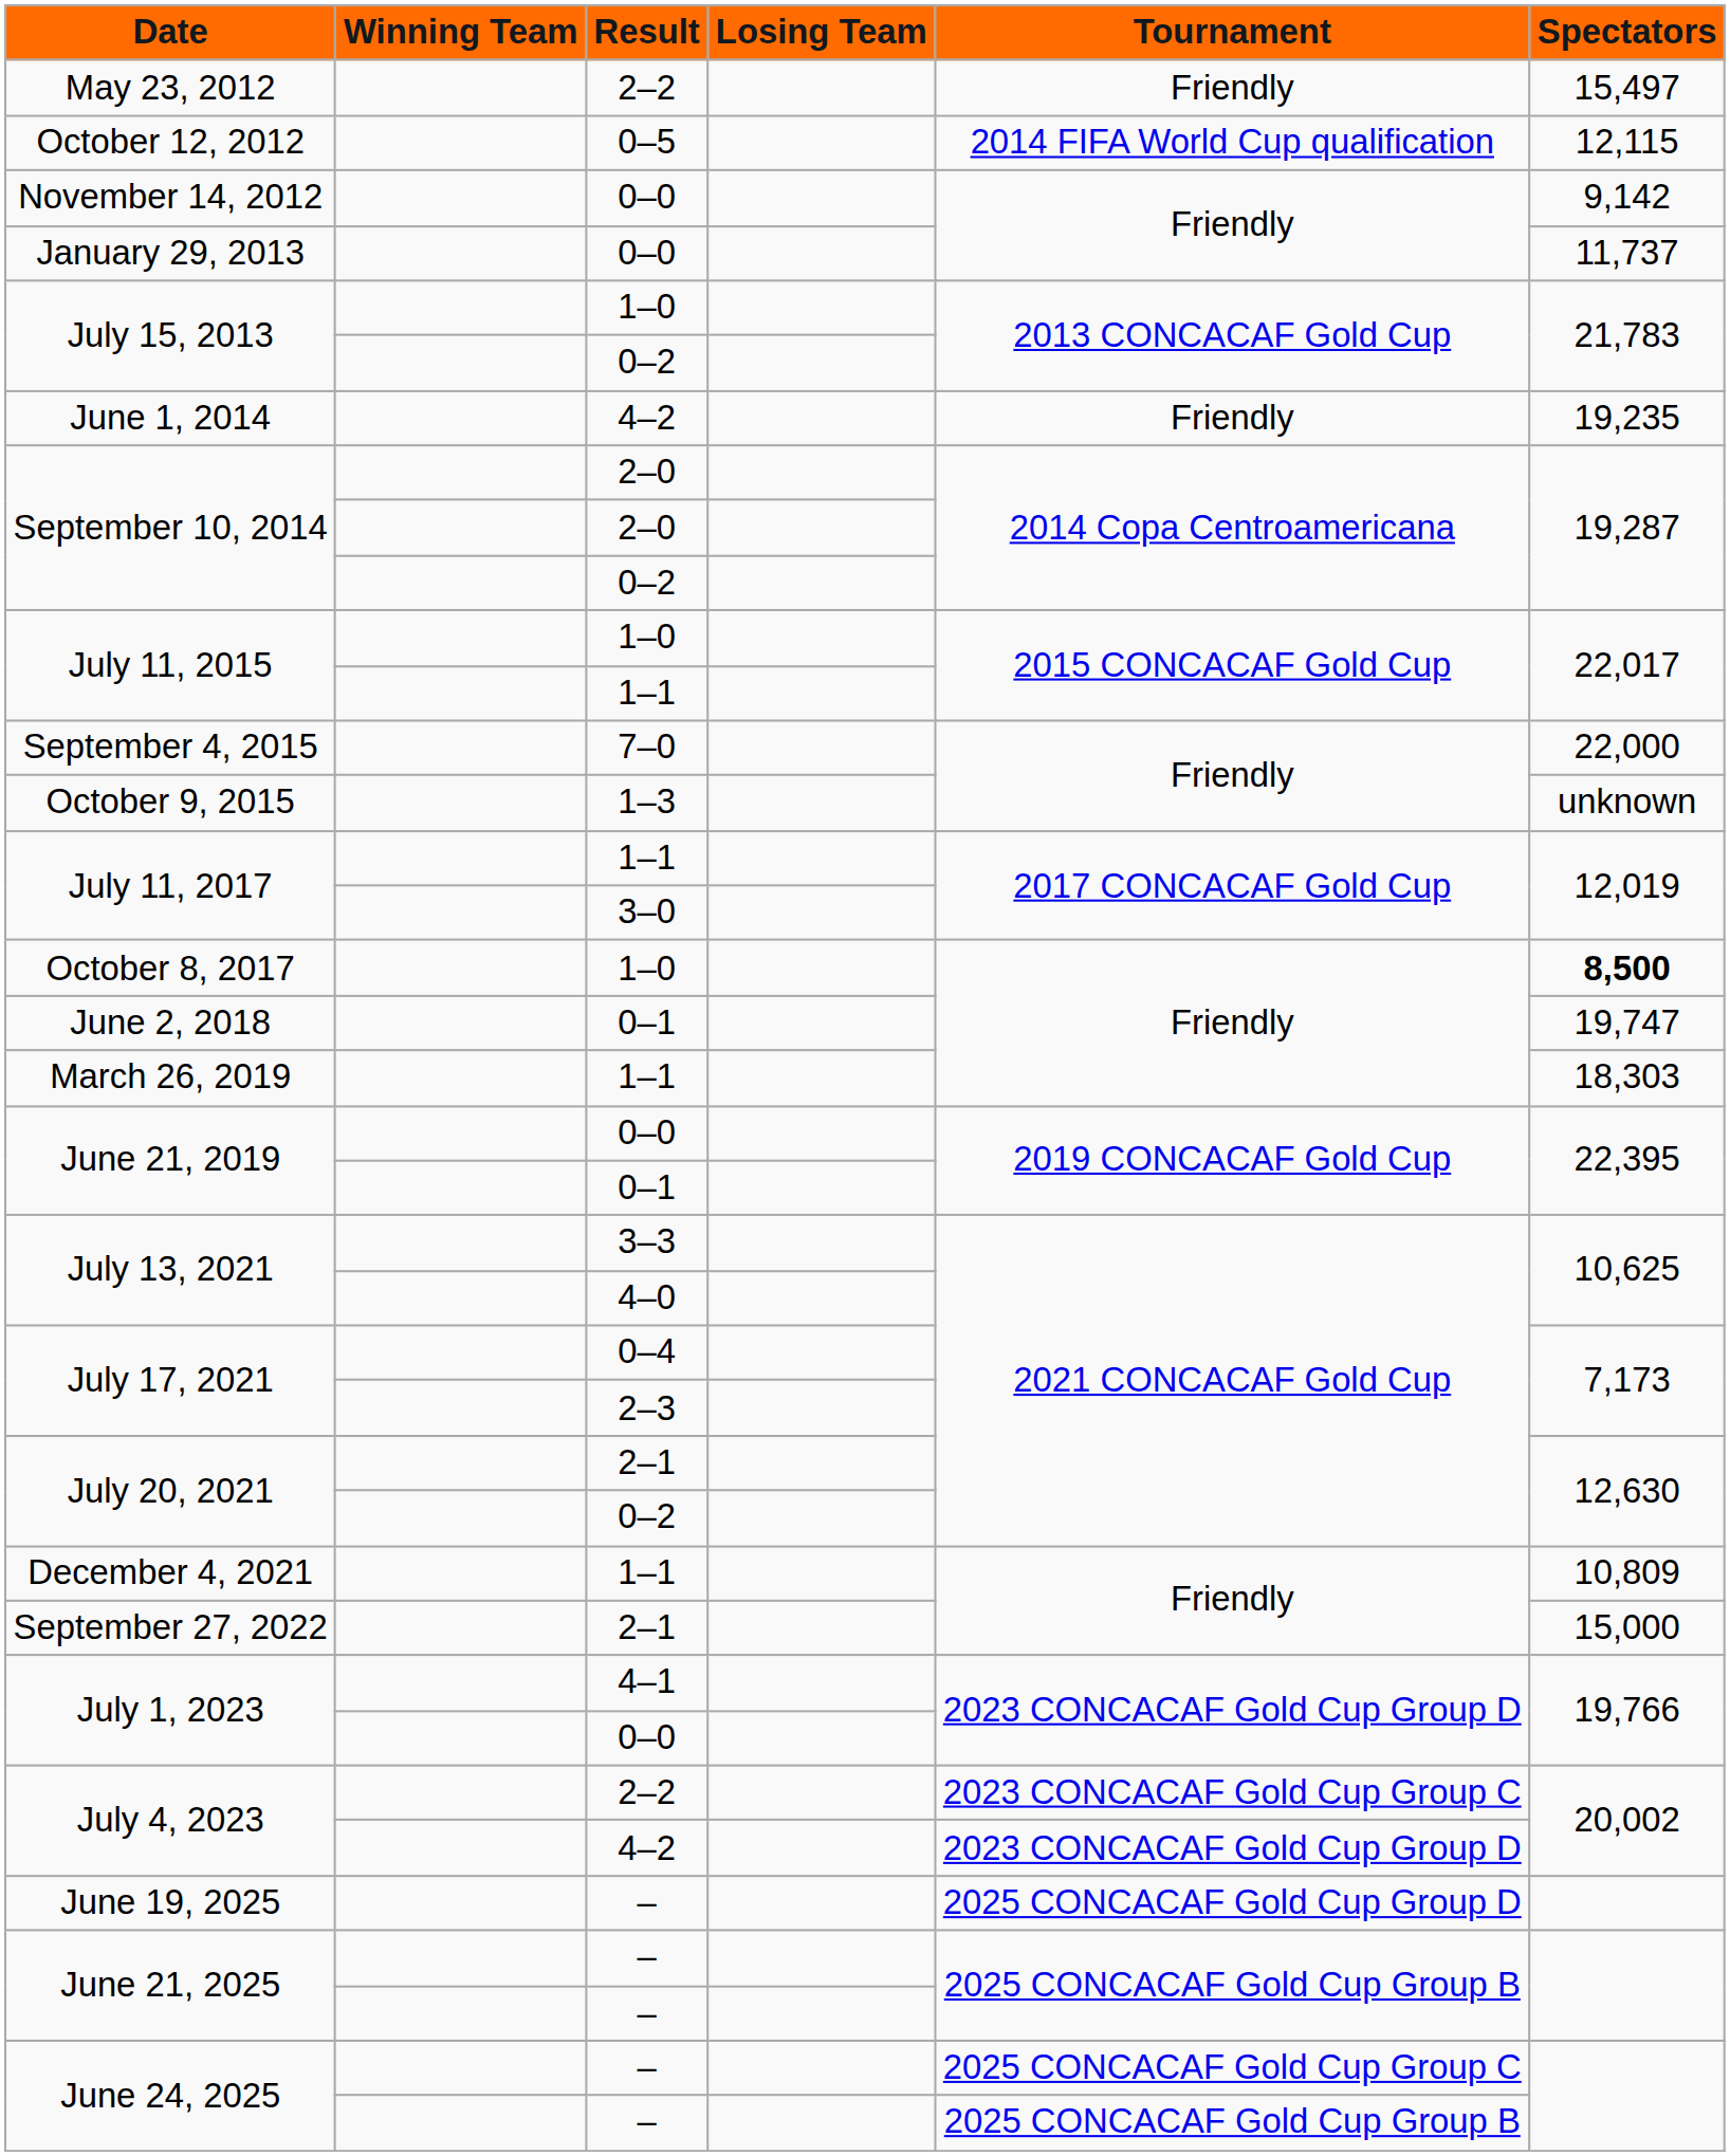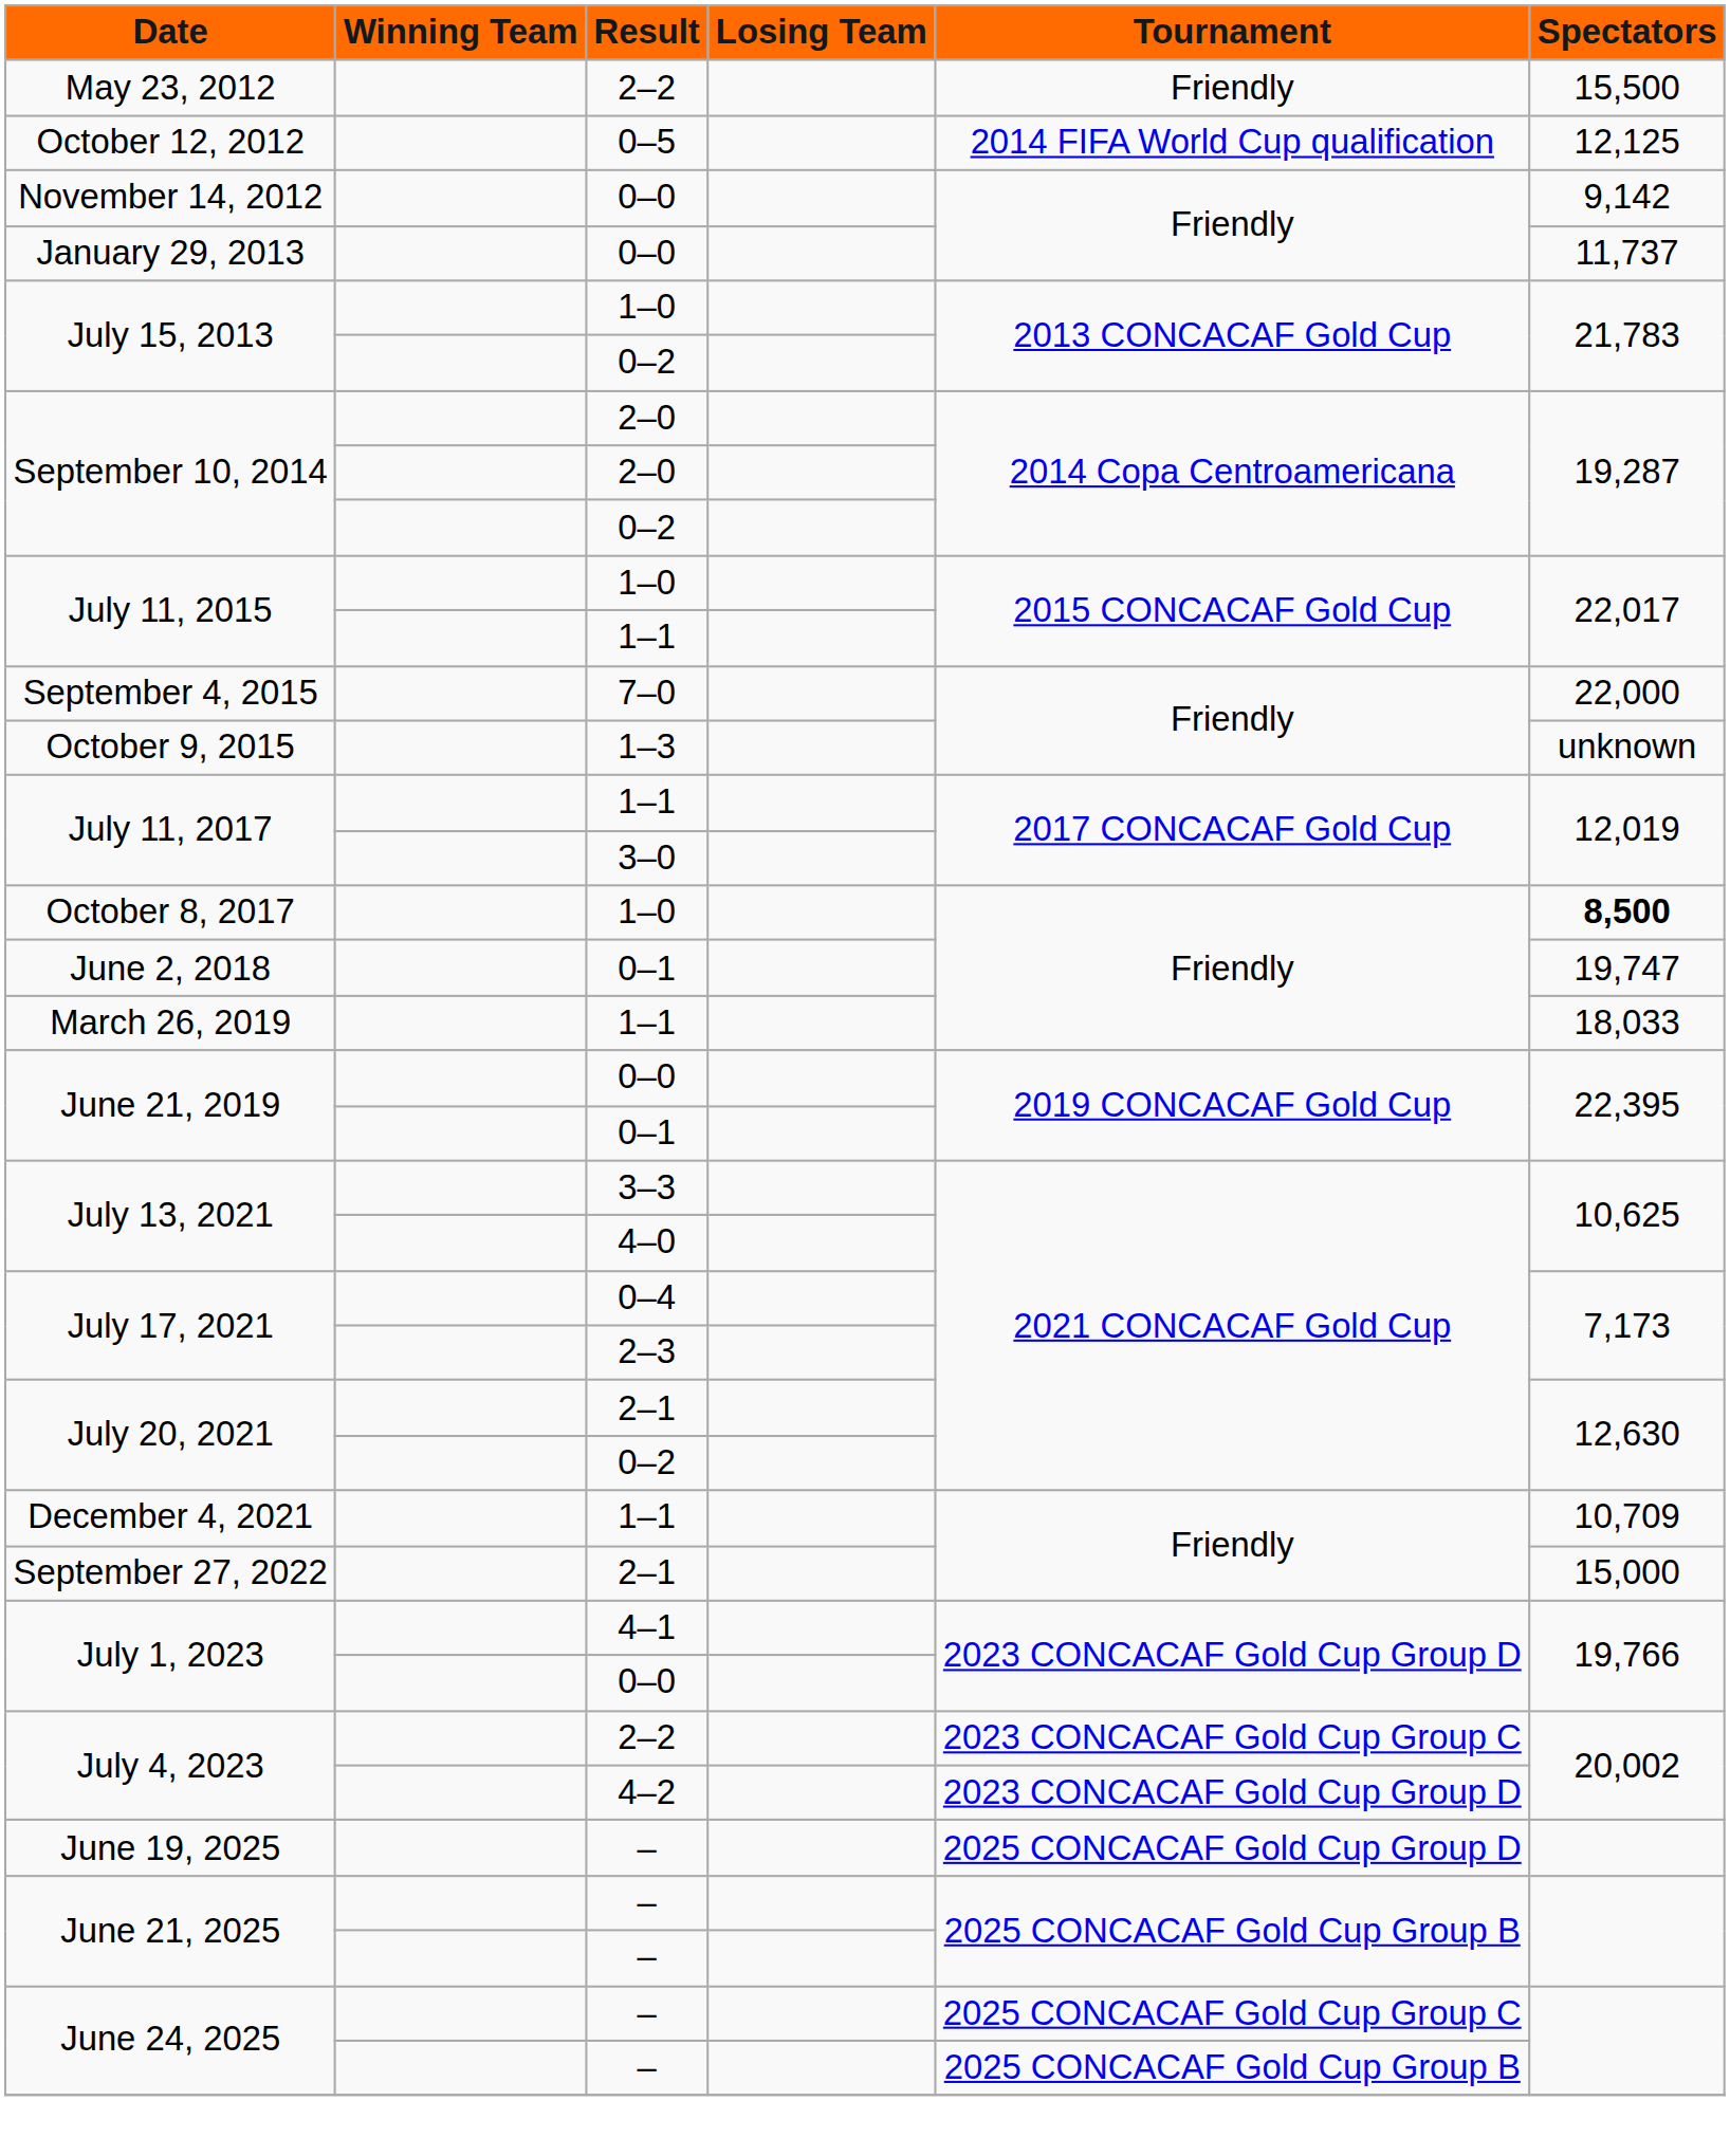May 23, 2012 | Spectators: 15,497 -> 15,500
October 12, 2012 | Spectators: 12,115 -> 12,125
- row: June 1, 2014 | 4–2 | Friendly | 19,235
March 26, 2019 | Spectators: 18,303 -> 18,033
December 4, 2021 | Spectators: 10,809 -> 10,709
